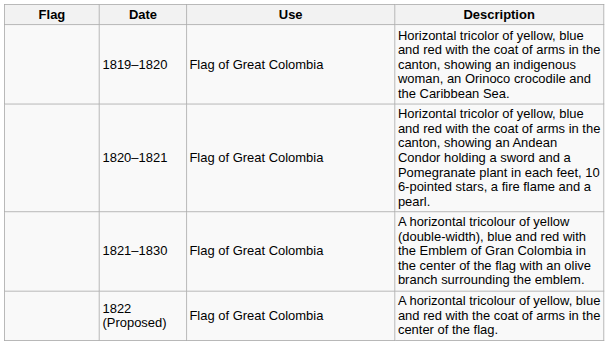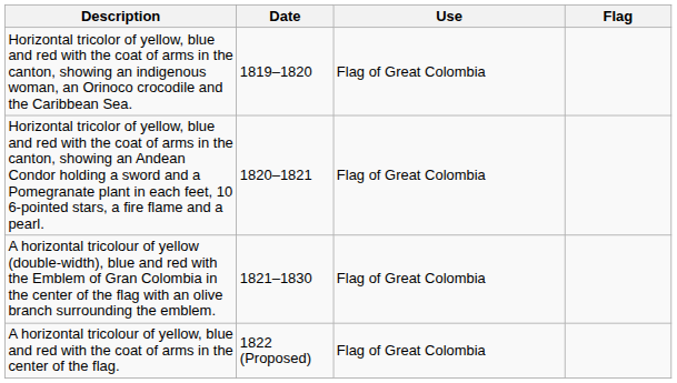columns swapped: Flag <-> Description
